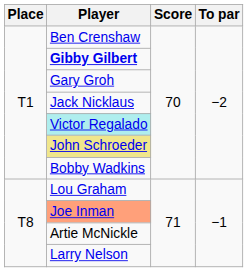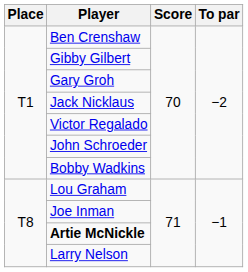Gibby Gilbert | Player: bold -> normal
Victor Regalado | Player: paleturquoise background -> no background
John Schroeder | Player: khaki background -> no background
Joe Inman | Player: lightsalmon background -> no background
Artie McNickle | Player: normal -> bold
